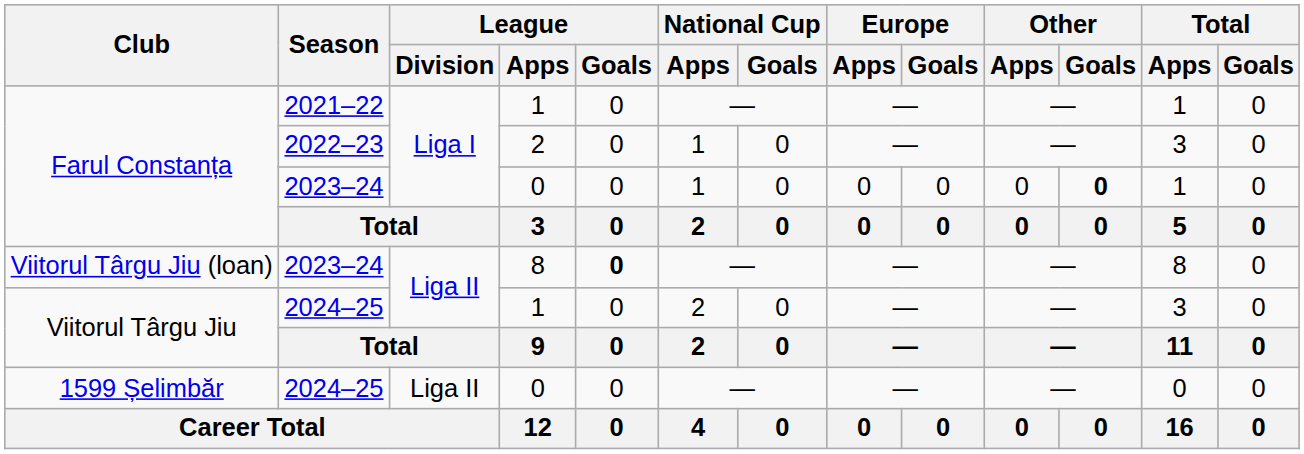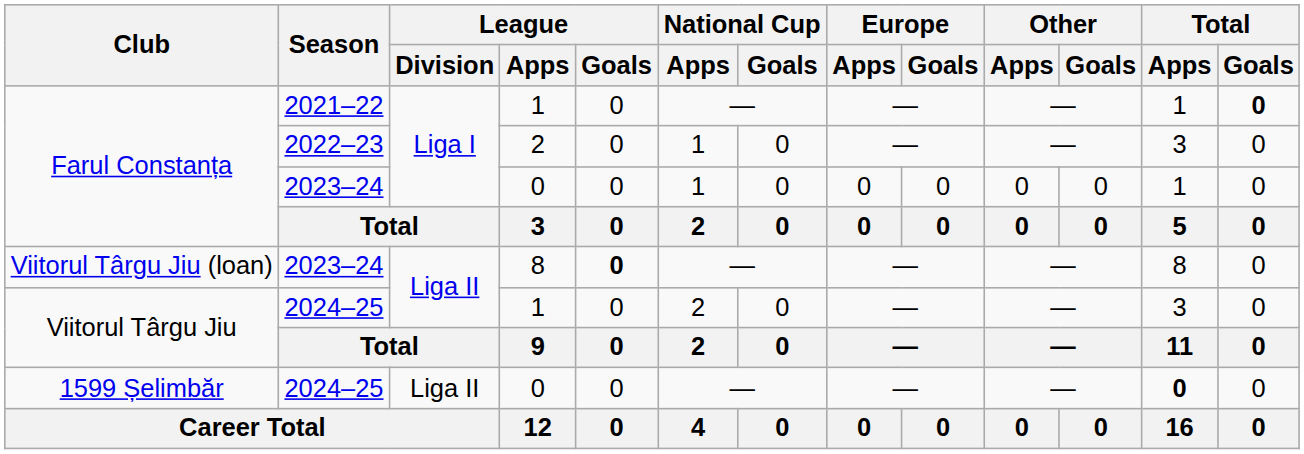Farul Constanța / 2021–22 | Total / Goals: normal -> bold
Farul Constanța / 2023–24 | Other / Goals: bold -> normal
1599 Șelimbăr | Total / Apps: normal -> bold
